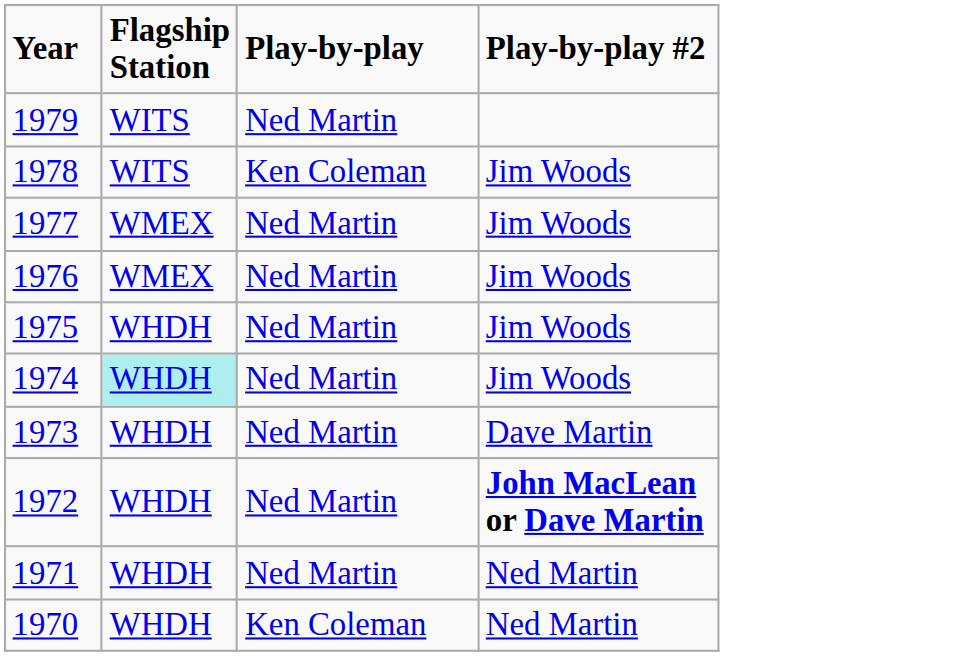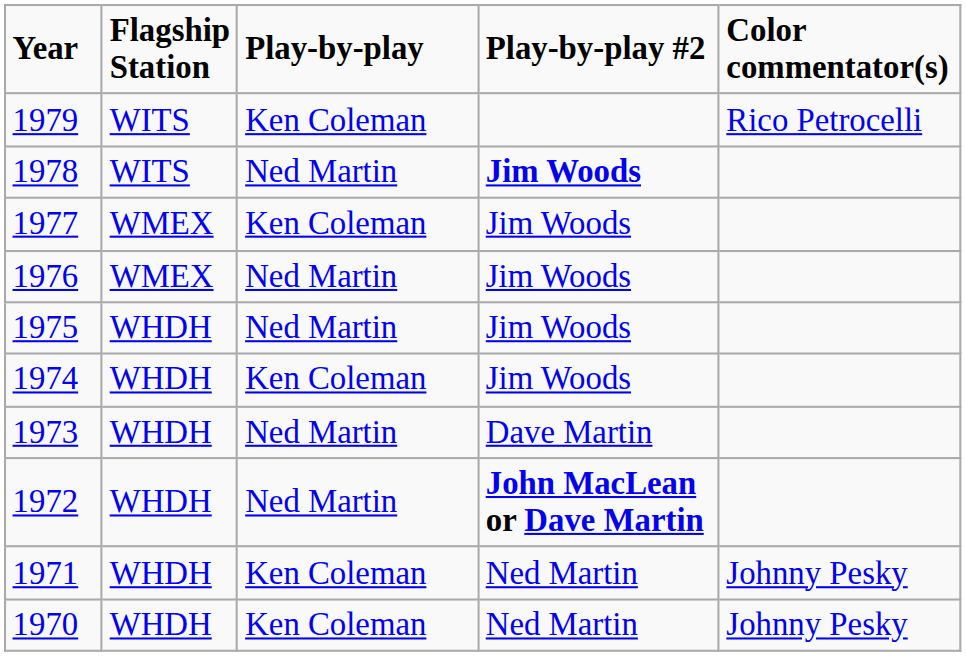+ column: Color commentator(s) | Rico Petrocelli | Johnny Pesky | Johnny Pesky
1979 | Play-by-play: Ned Martin -> Ken Coleman
1978 | Play-by-play: Ken Coleman -> Ned Martin
1978 | Play-by-play #2: normal -> bold
1977 | Play-by-play: Ned Martin -> Ken Coleman
1974 | Flagship Station: paleturquoise background -> no background
1974 | Play-by-play: Ned Martin -> Ken Coleman
1971 | Play-by-play: Ned Martin -> Ken Coleman
